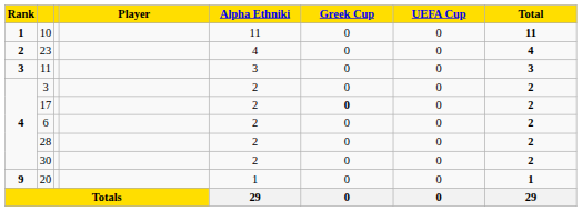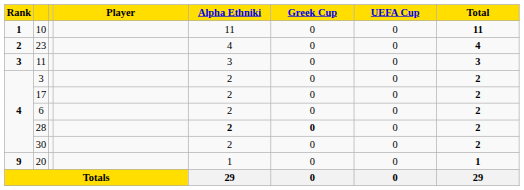17 | Greek Cup: bold -> normal
28 | Alpha Ethniki: normal -> bold
28 | Greek Cup: normal -> bold
